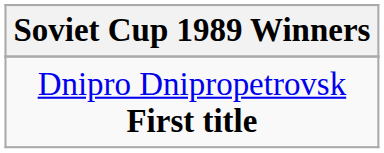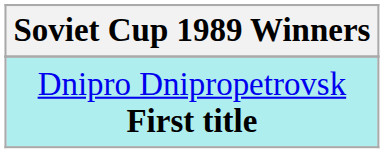row 2 | column 1: no background -> paleturquoise background
